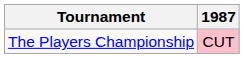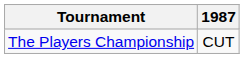The Players Championship | 1987: pink background -> no background
